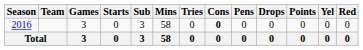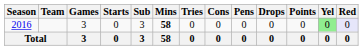2016 | Mins: normal -> bold
2016 | Cons: bold -> normal
2016 | Yel: no background -> lightgreen background
2016 | Red: no background -> lavender background
